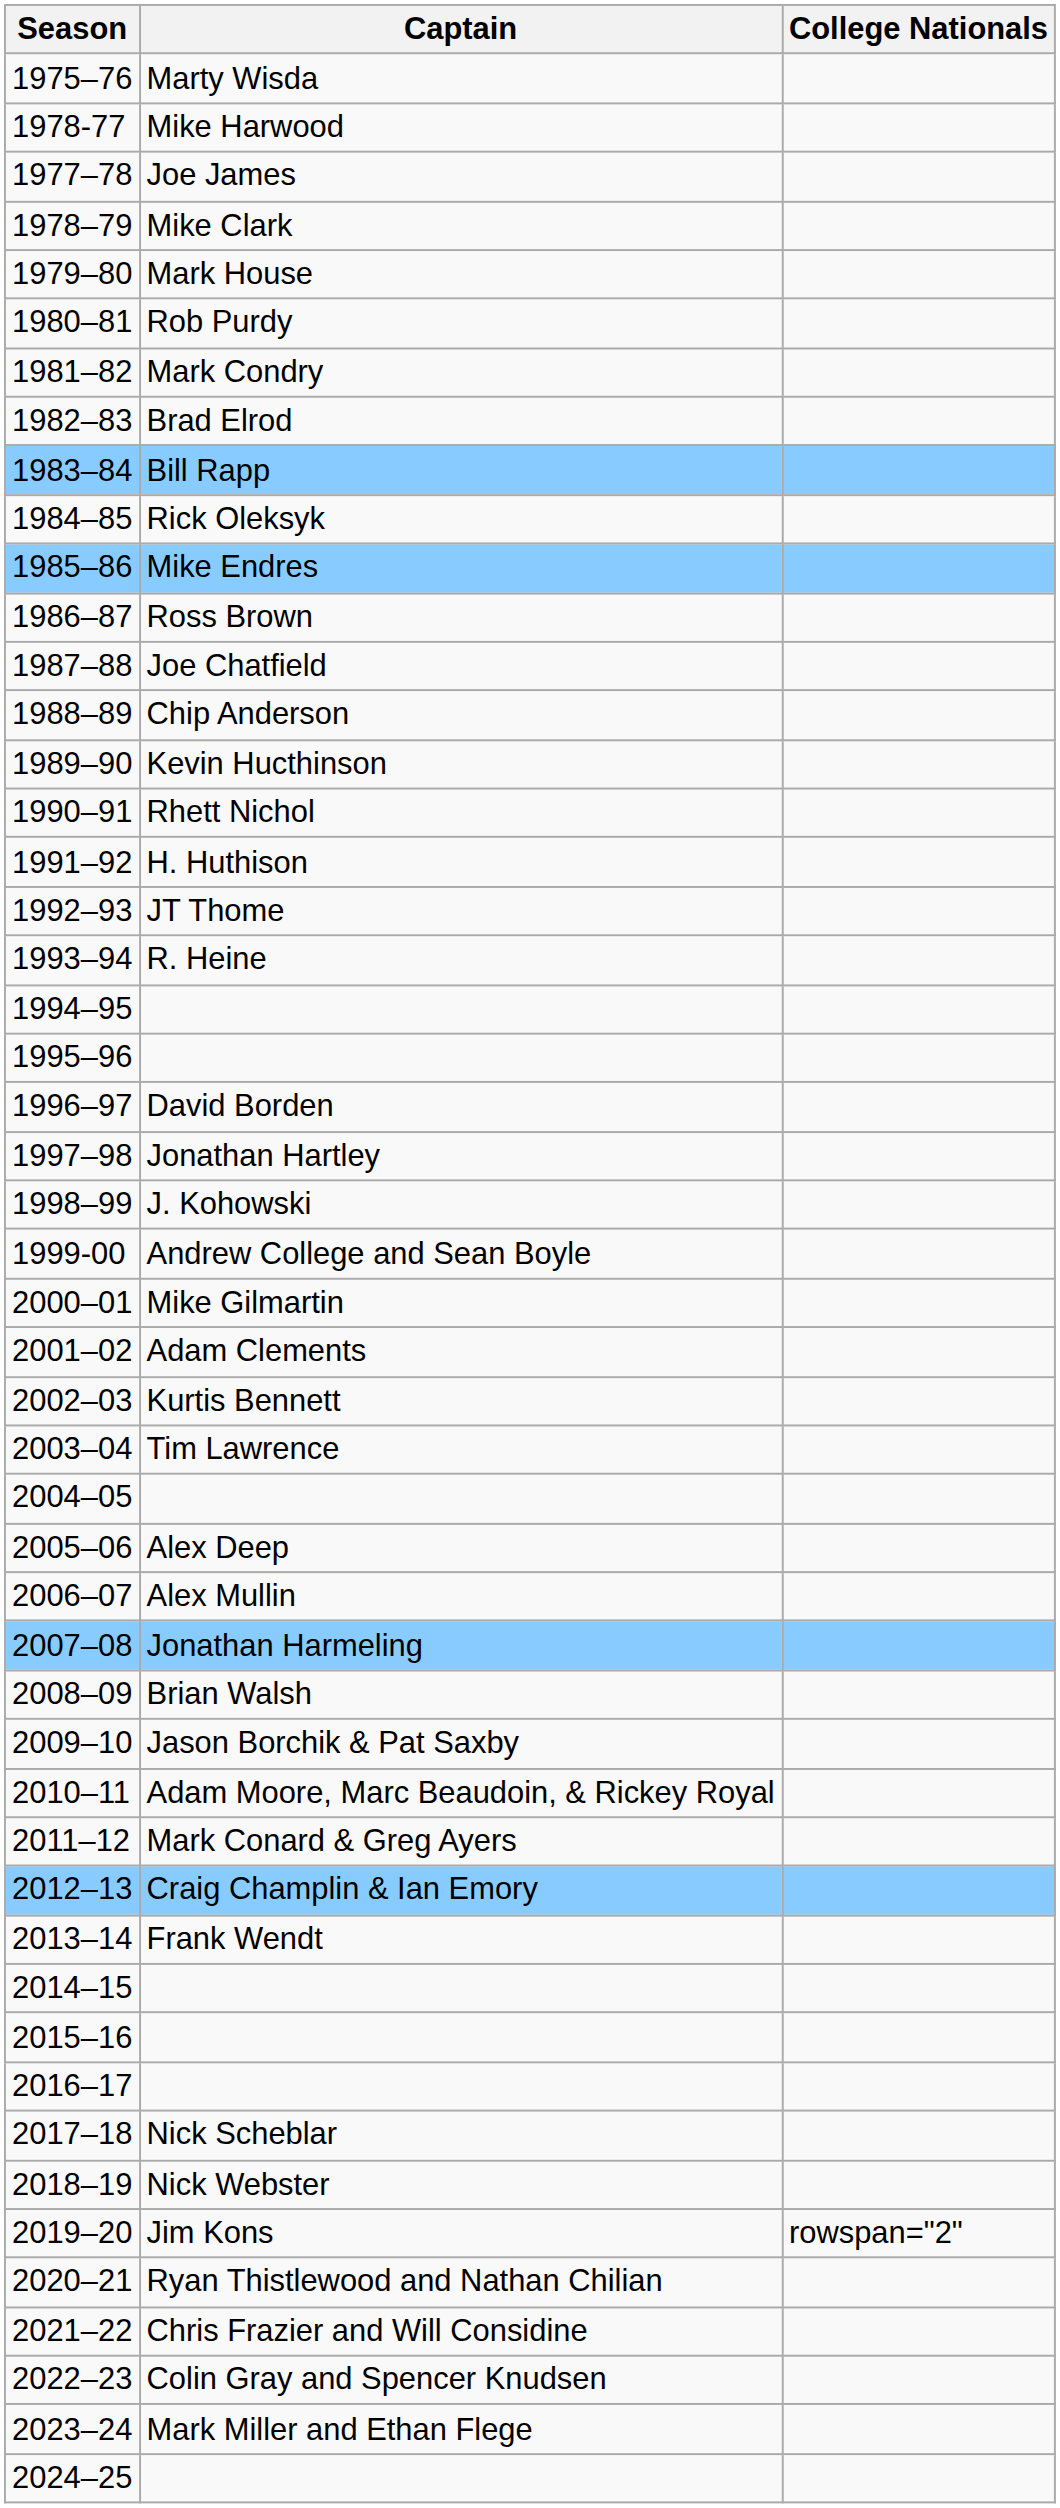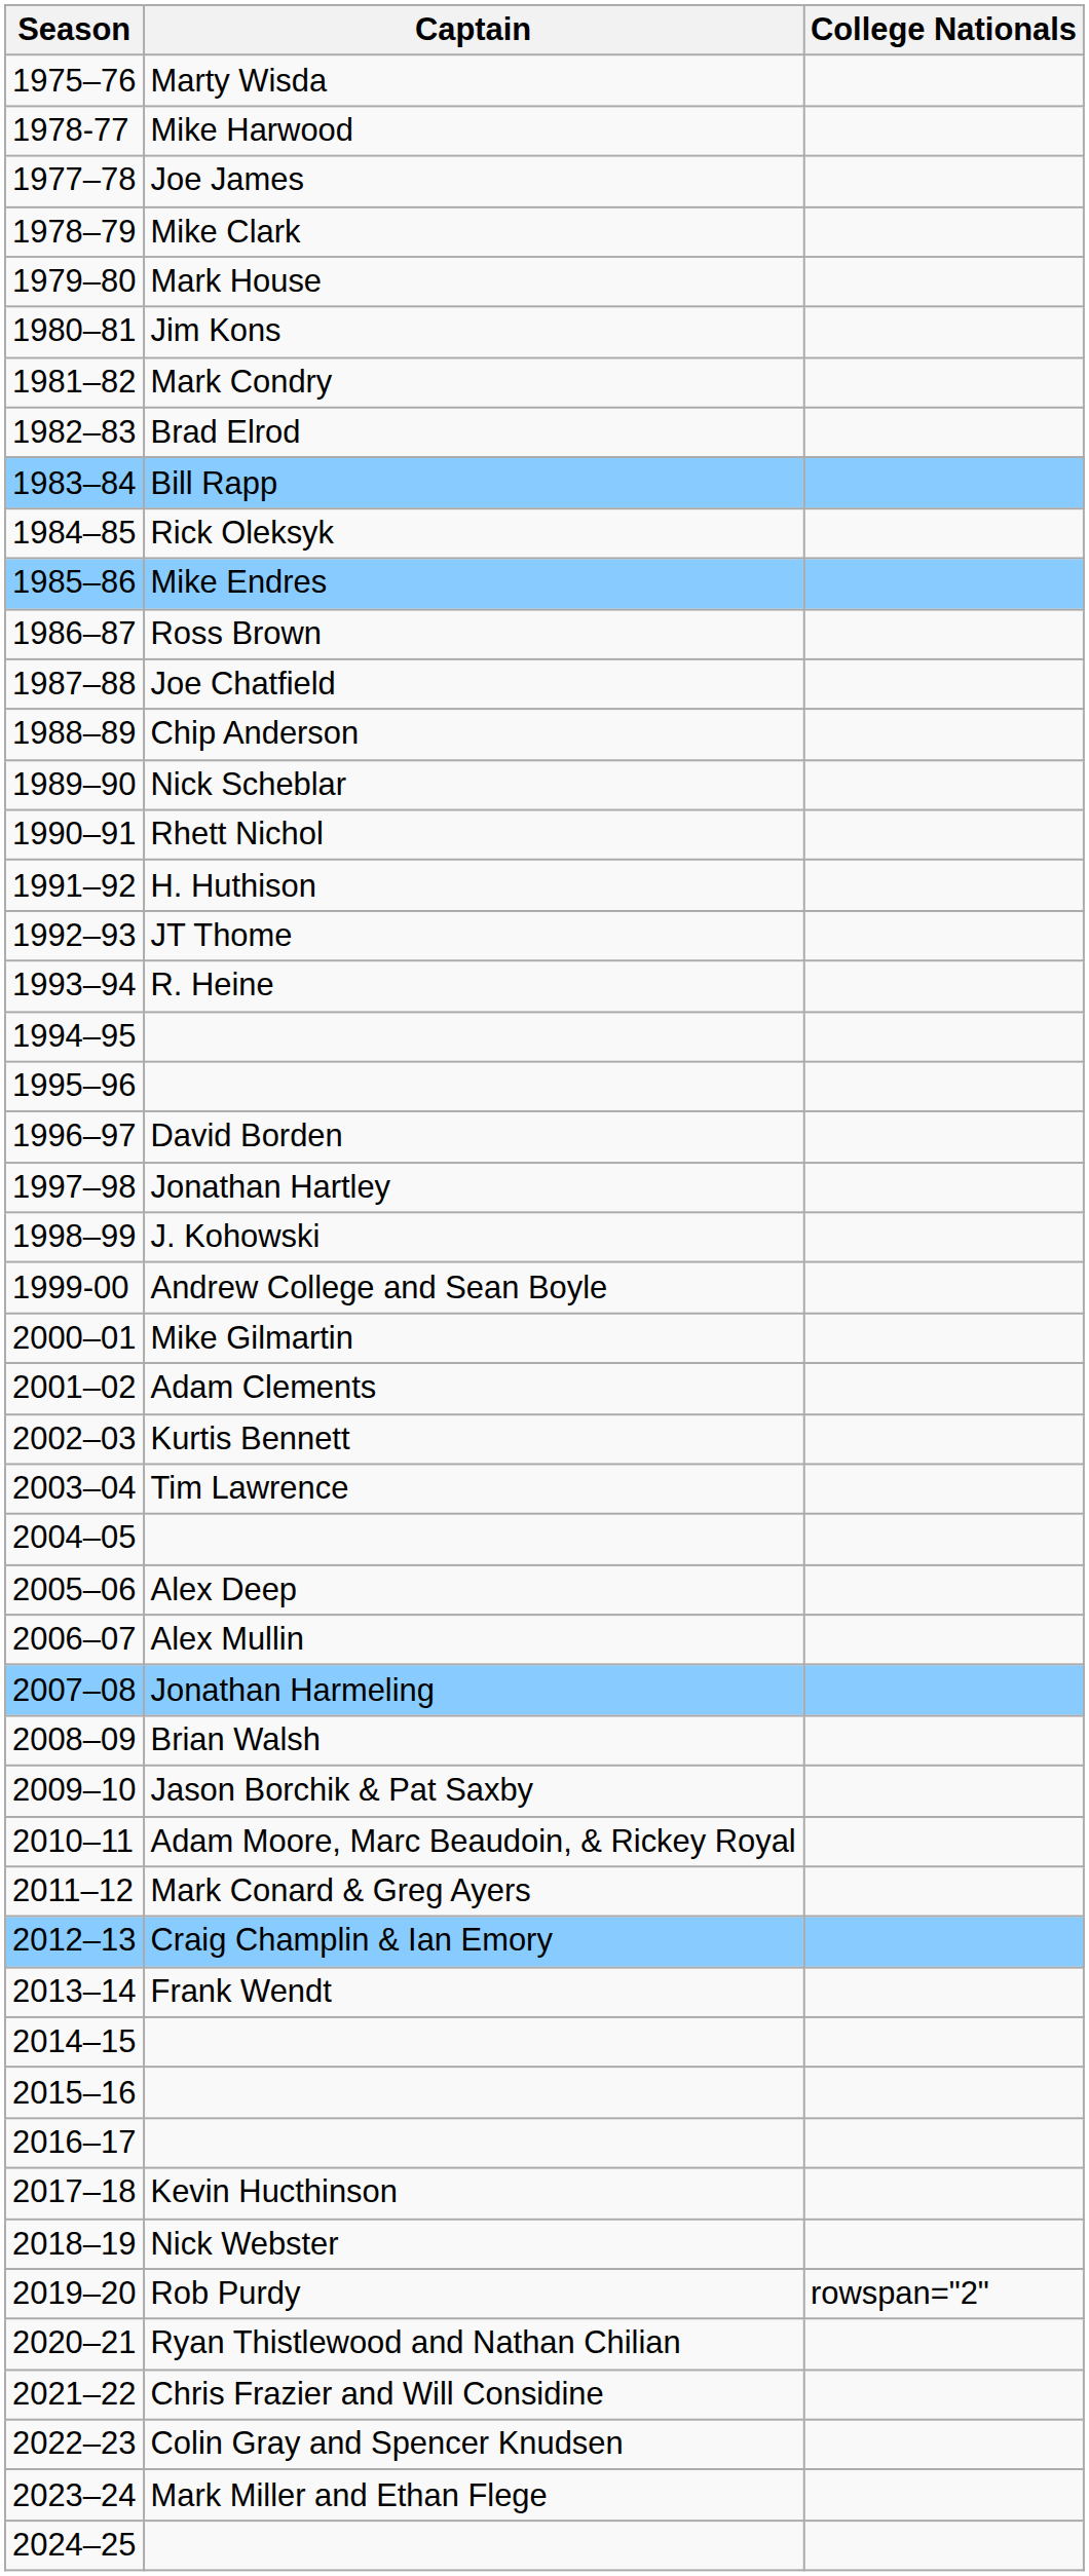1980–81 | Captain: Rob Purdy -> Jim Kons
1989–90 | Captain: Kevin Hucthinson -> Nick Scheblar
2017–18 | Captain: Nick Scheblar -> Kevin Hucthinson
2019–20 | Captain: Jim Kons -> Rob Purdy
